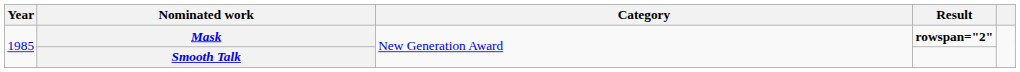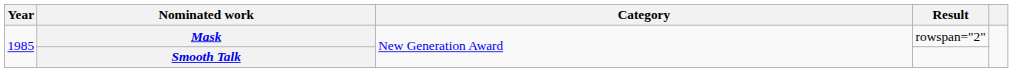Mask | Result: bold -> normal
